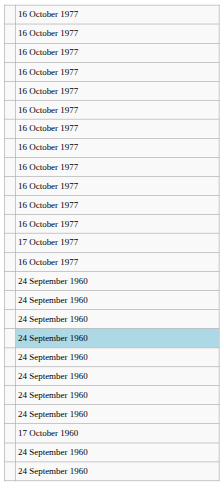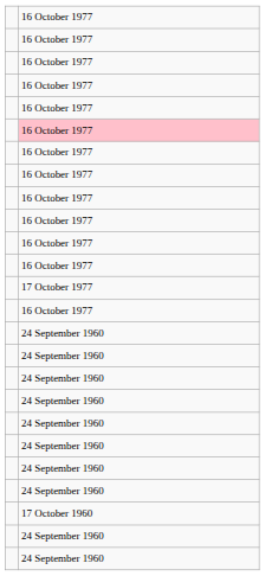row 6 | column 2: no background -> pink background
row 18 | column 2: lightblue background -> no background
